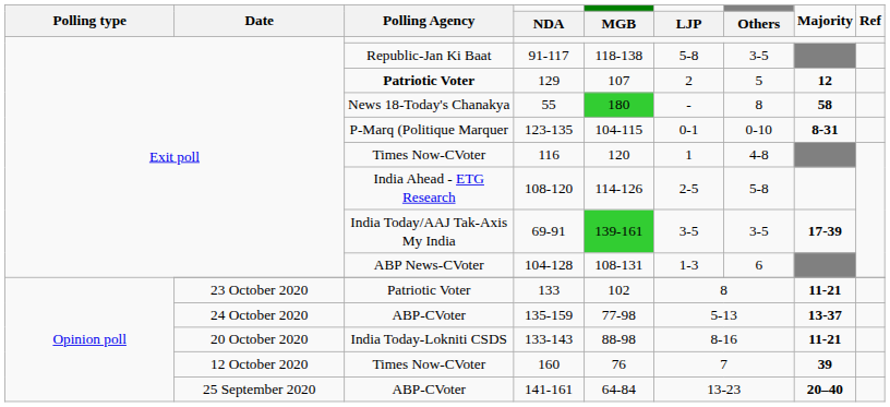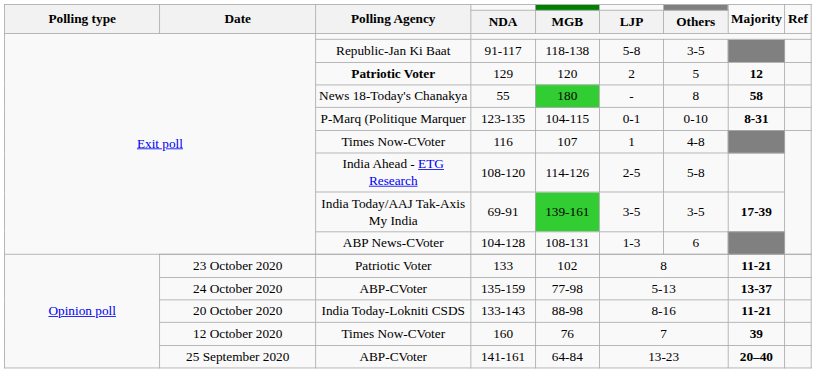129 | MGB: 107 -> 120
116 | MGB: 120 -> 107
